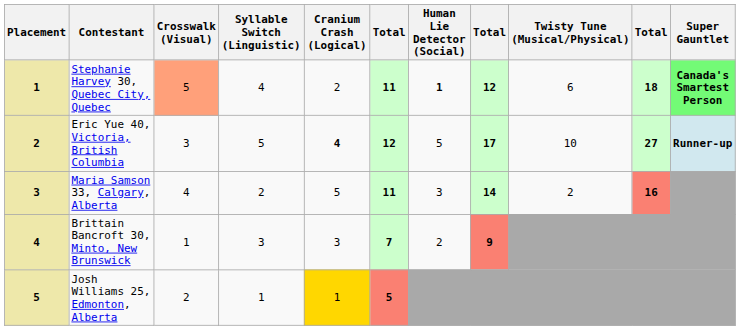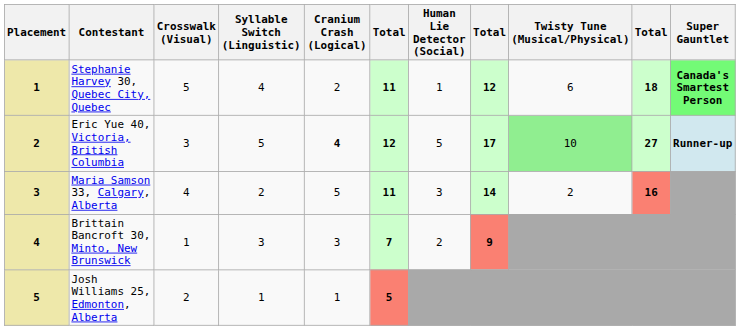Stephanie Harvey 30, Quebec City, Quebec | Crosswalk (Visual): lightsalmon background -> no background
Stephanie Harvey 30, Quebec City, Quebec | Human Lie Detector (Social): bold -> normal
Eric Yue 40, Victoria, British Columbia | Twisty Tune (Musical/Physical): no background -> lightgreen background
Josh Williams 25, Edmonton, Alberta | Cranium Crash (Logical): gold background -> no background
